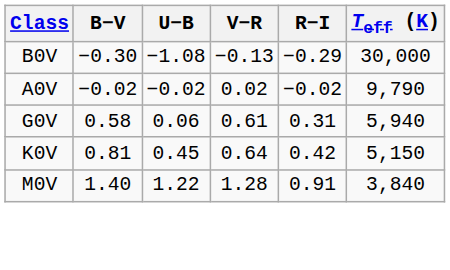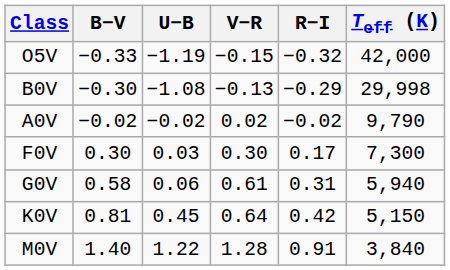+ row: O5V | −0.33 | −1.19 | −0.15 | −0.32 | 42,000
B0V | Teff (K): 30,000 -> 29,998
+ row: F0V | 0.30 | 0.03 | 0.30 | 0.17 | 7,300
